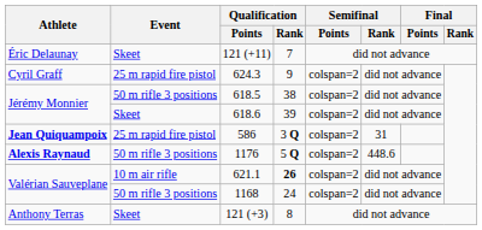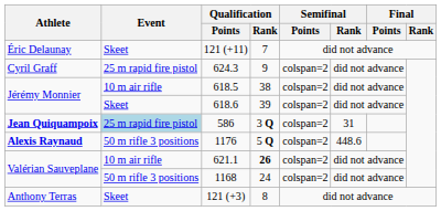618.5 | Event: 50 m rifle 3 positions -> 10 m air rifle
586 | Event: no background -> lightblue background
